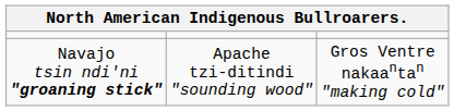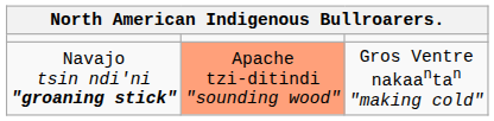Navajo tsin ndi'ni "groaning stick" | column 2: no background -> lightsalmon background
